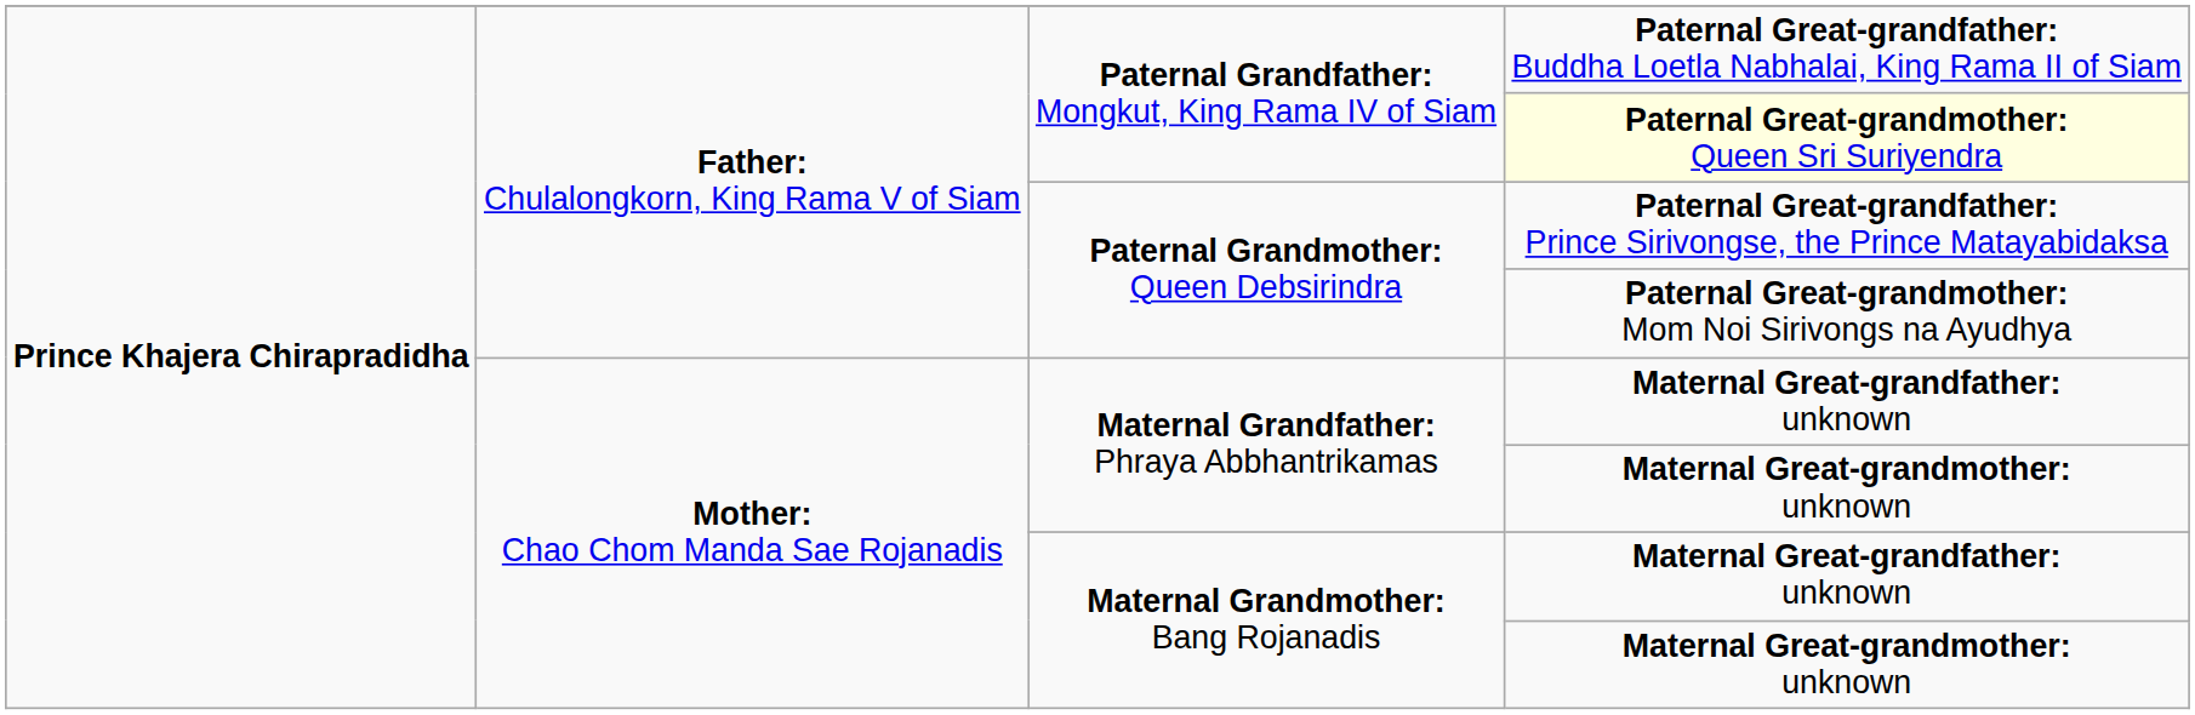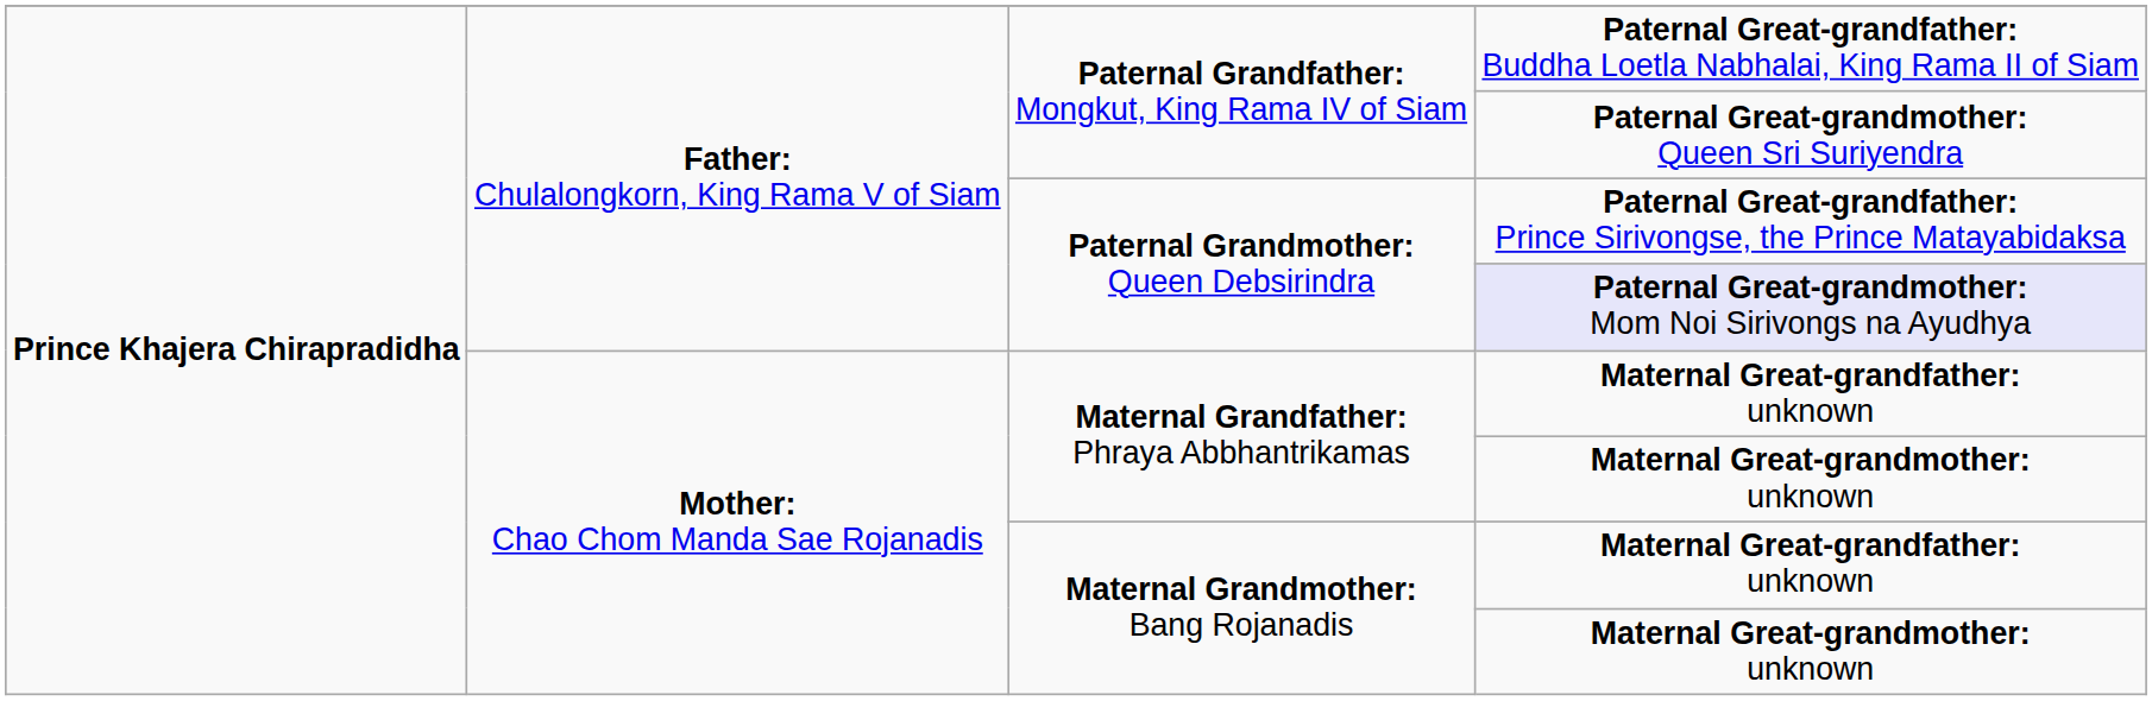Paternal Great-grandmother: Queen Sri Suriyendra | column 4: lightyellow background -> no background
Paternal Great-grandmother: Mom Noi Sirivongs na Ayudhya | column 4: no background -> lavender background
